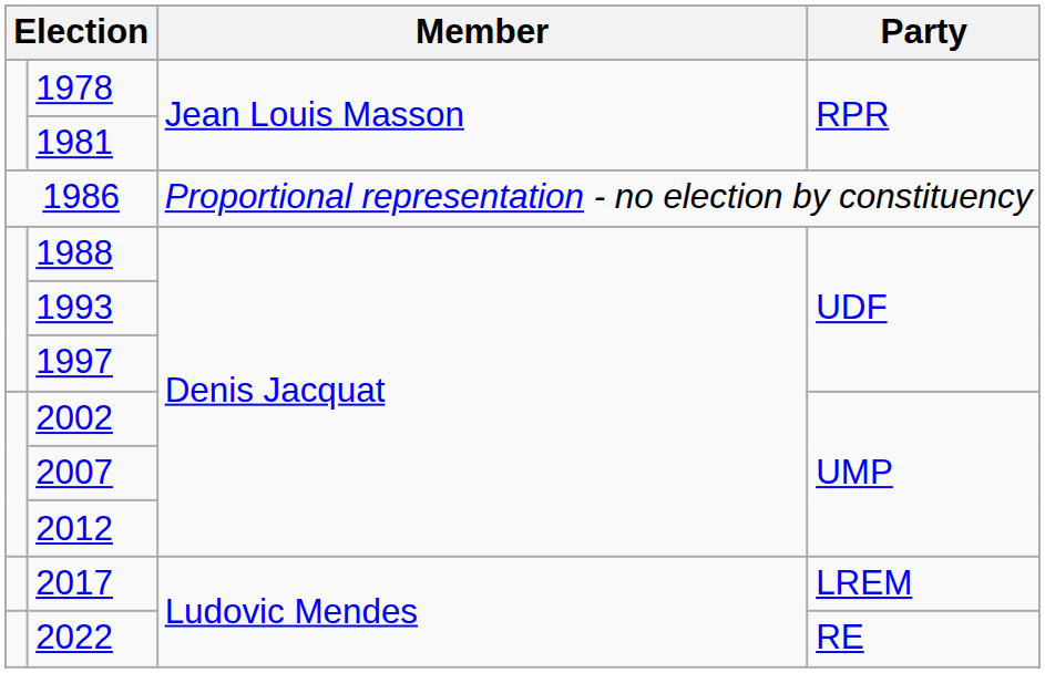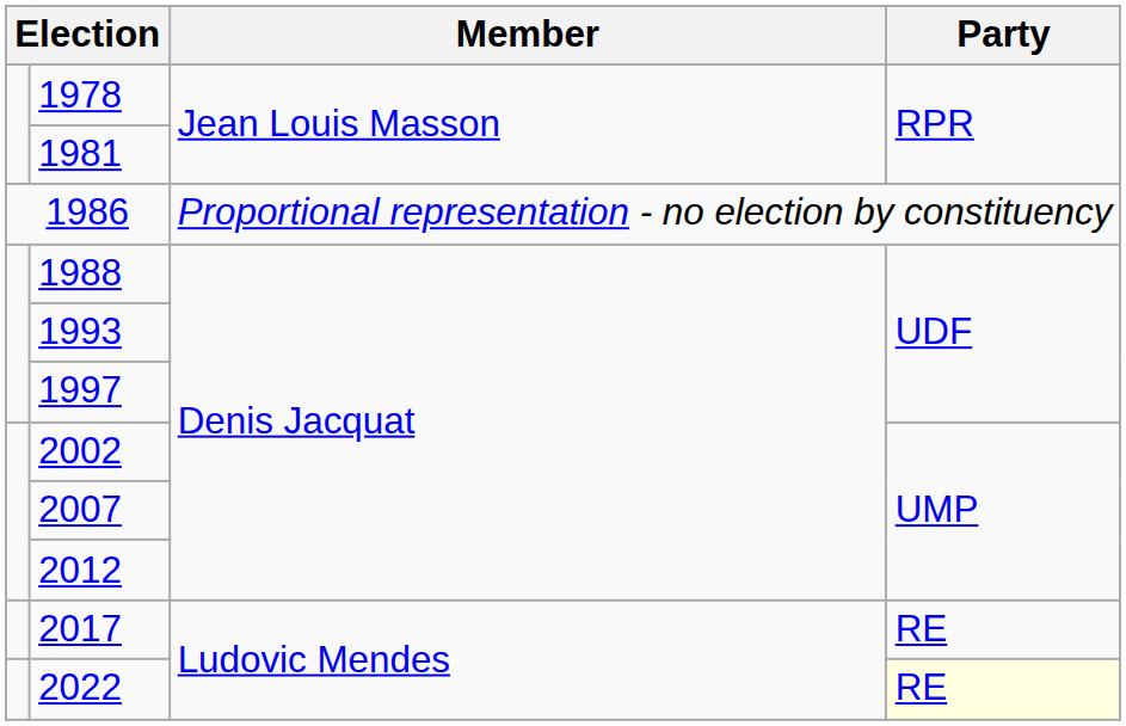2017 | Party: LREM -> RE
2022 | Party: no background -> lightyellow background
